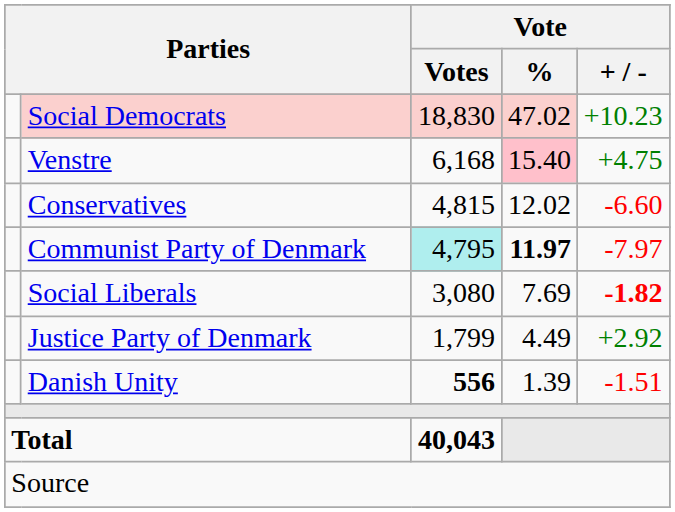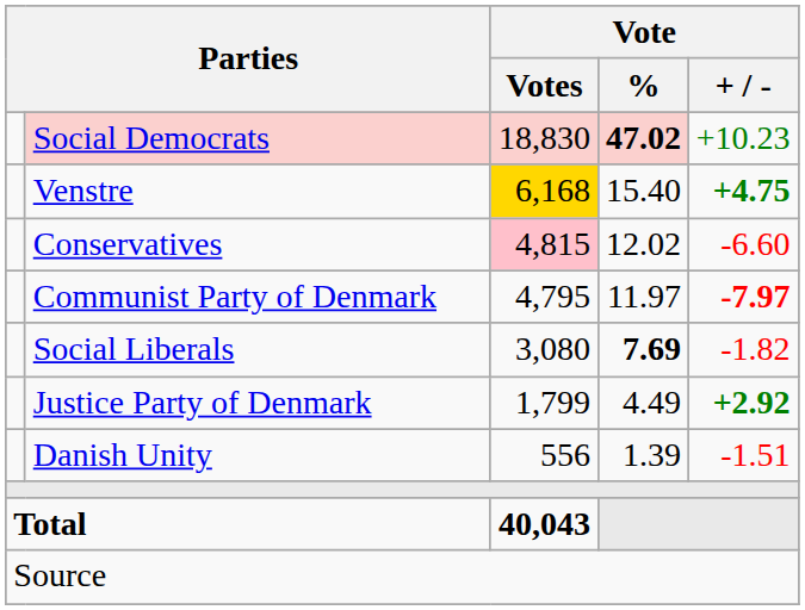Social Democrats | Vote / %: normal -> bold
Venstre | Vote / Votes: no background -> gold background
Venstre | Vote / %: pink background -> no background
Venstre | Vote / + / -: normal -> bold
Conservatives | Vote / Votes: no background -> pink background
Communist Party of Denmark | Vote / Votes: paleturquoise background -> no background
Communist Party of Denmark | Vote / %: bold -> normal
Communist Party of Denmark | Vote / + / -: normal -> bold
Social Liberals | Vote / %: normal -> bold
Social Liberals | Vote / + / -: bold -> normal
Justice Party of Denmark | Vote / + / -: normal -> bold
Danish Unity | Vote / Votes: bold -> normal
